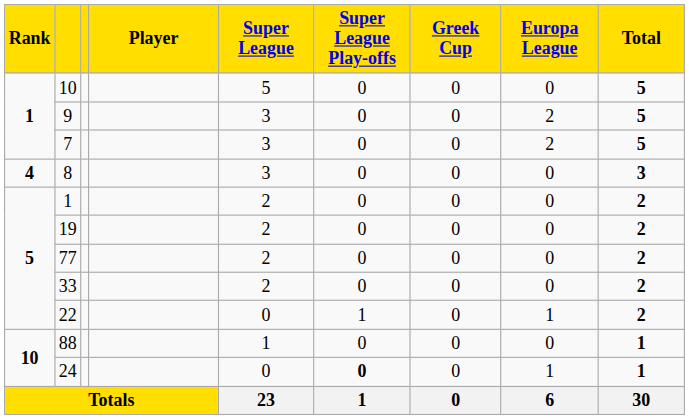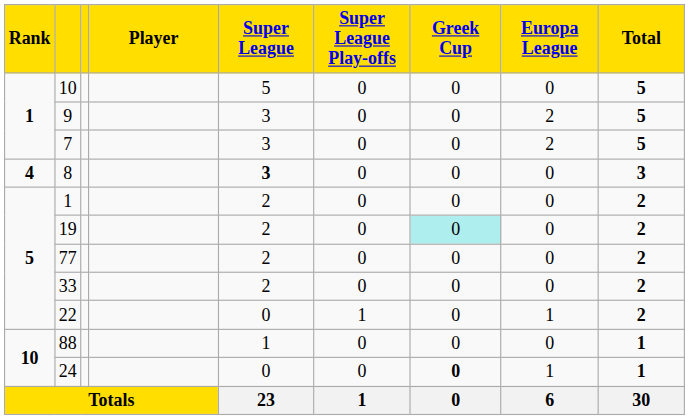8 | Super League: normal -> bold
19 | Greek Cup: no background -> paleturquoise background
24 | Super League Play-offs: bold -> normal
24 | Greek Cup: normal -> bold
